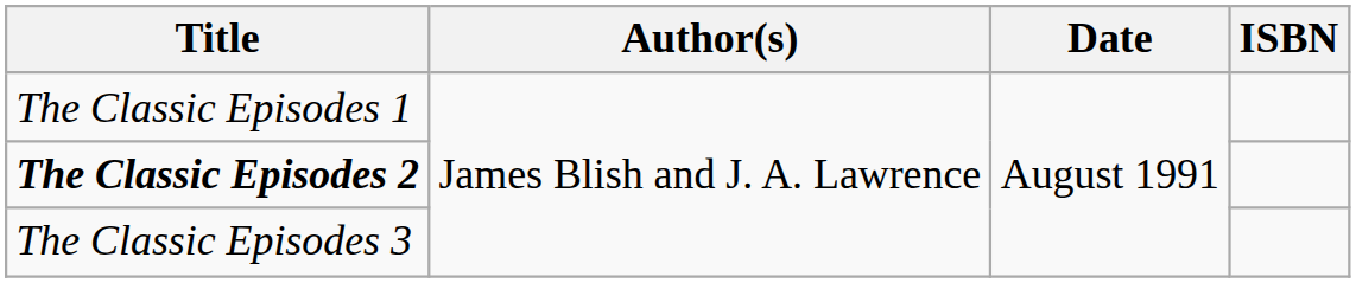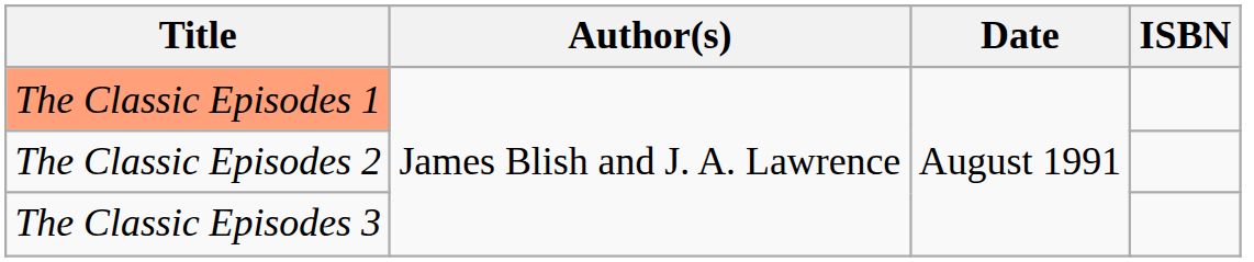The Classic Episodes 1 | Title: no background -> lightsalmon background
The Classic Episodes 2 | Title: bold -> normal
